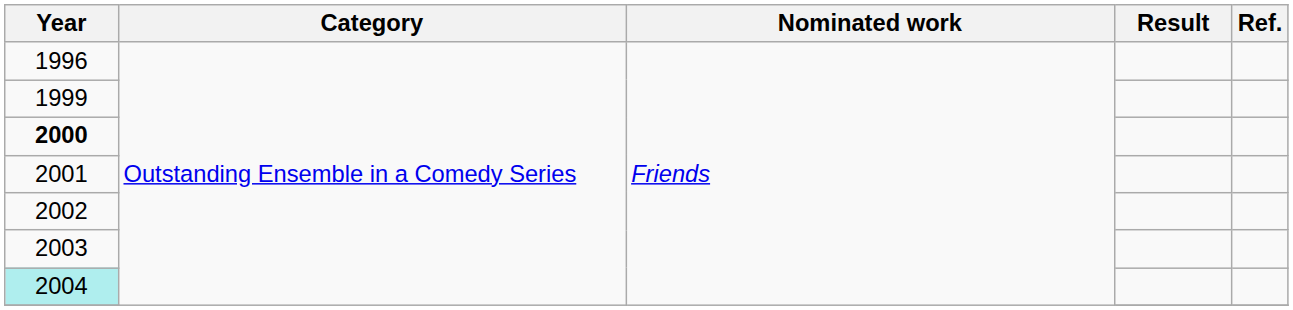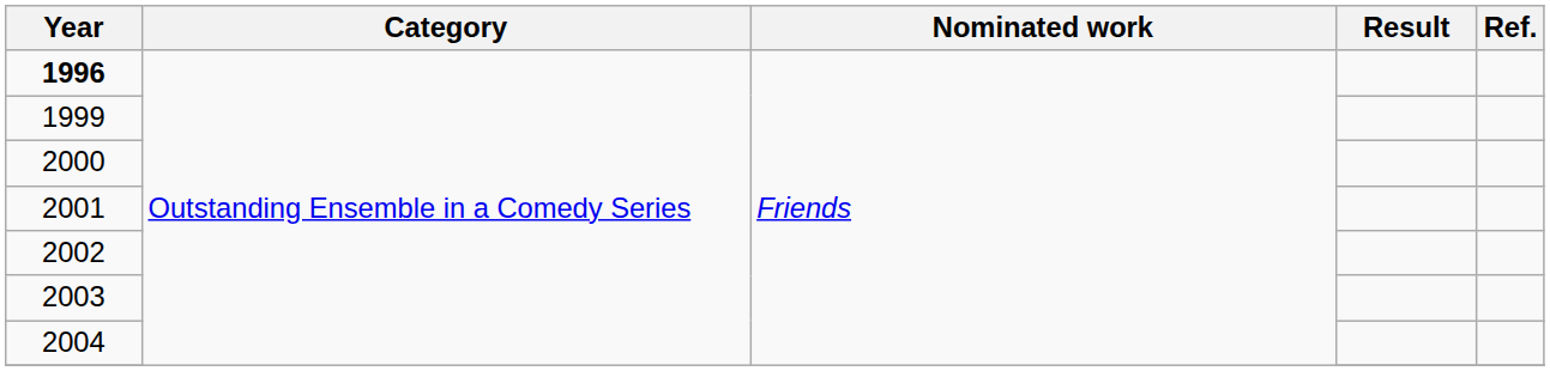1996 | Year: normal -> bold
2000 | Year: bold -> normal
2004 | Year: paleturquoise background -> no background
